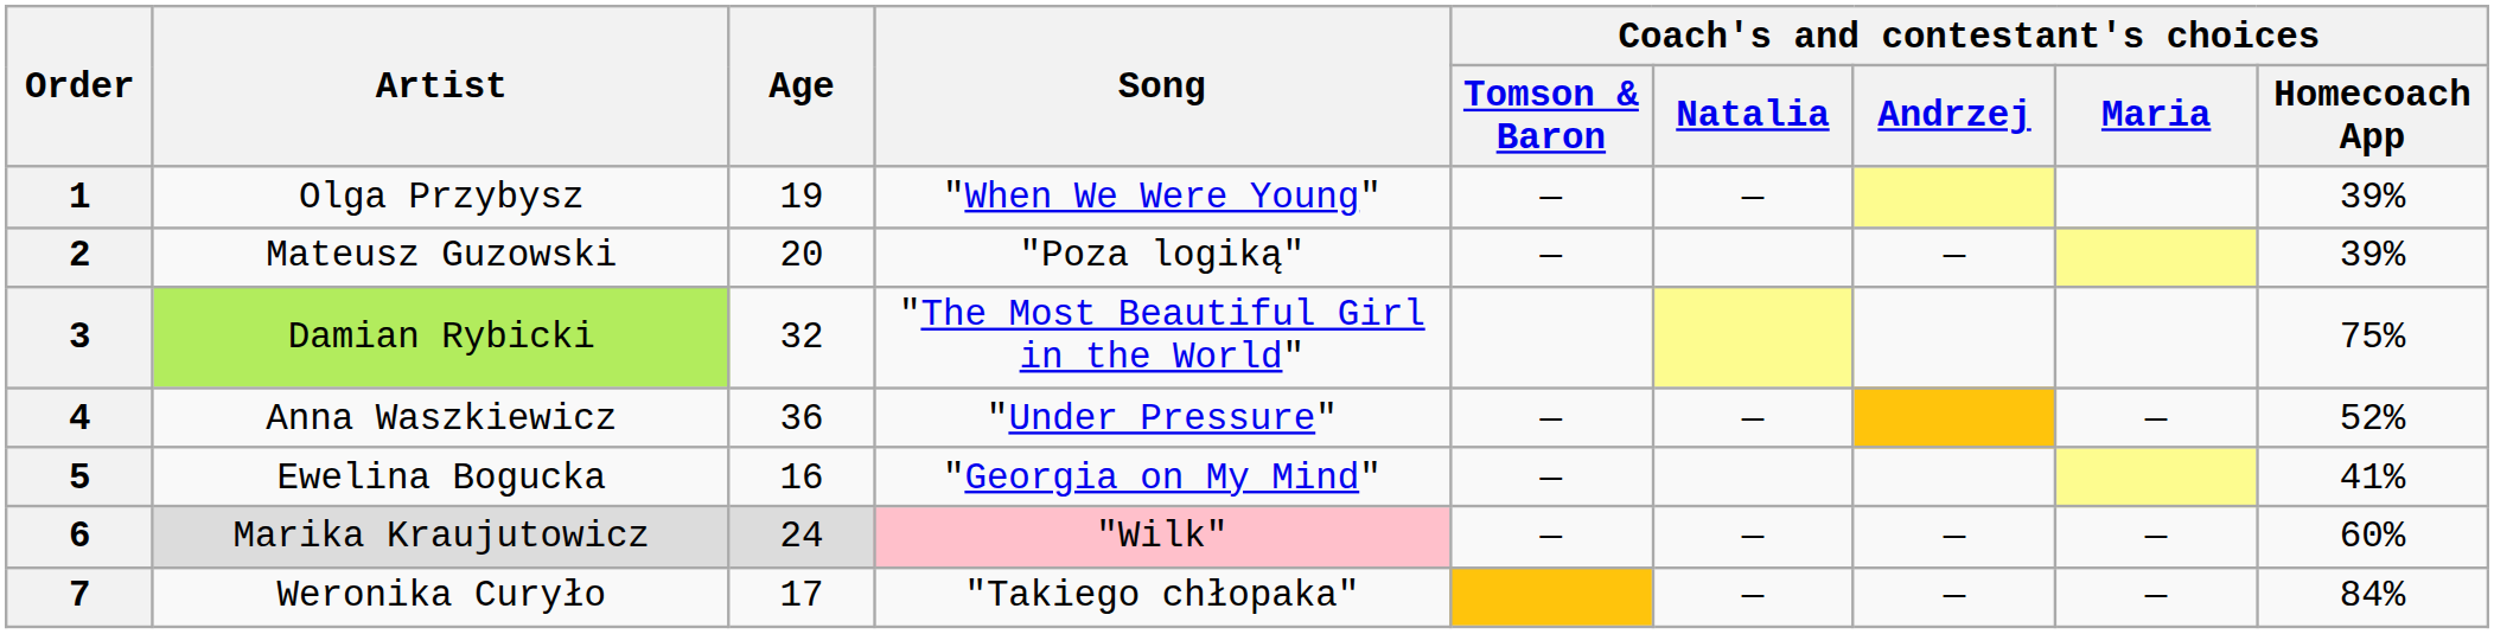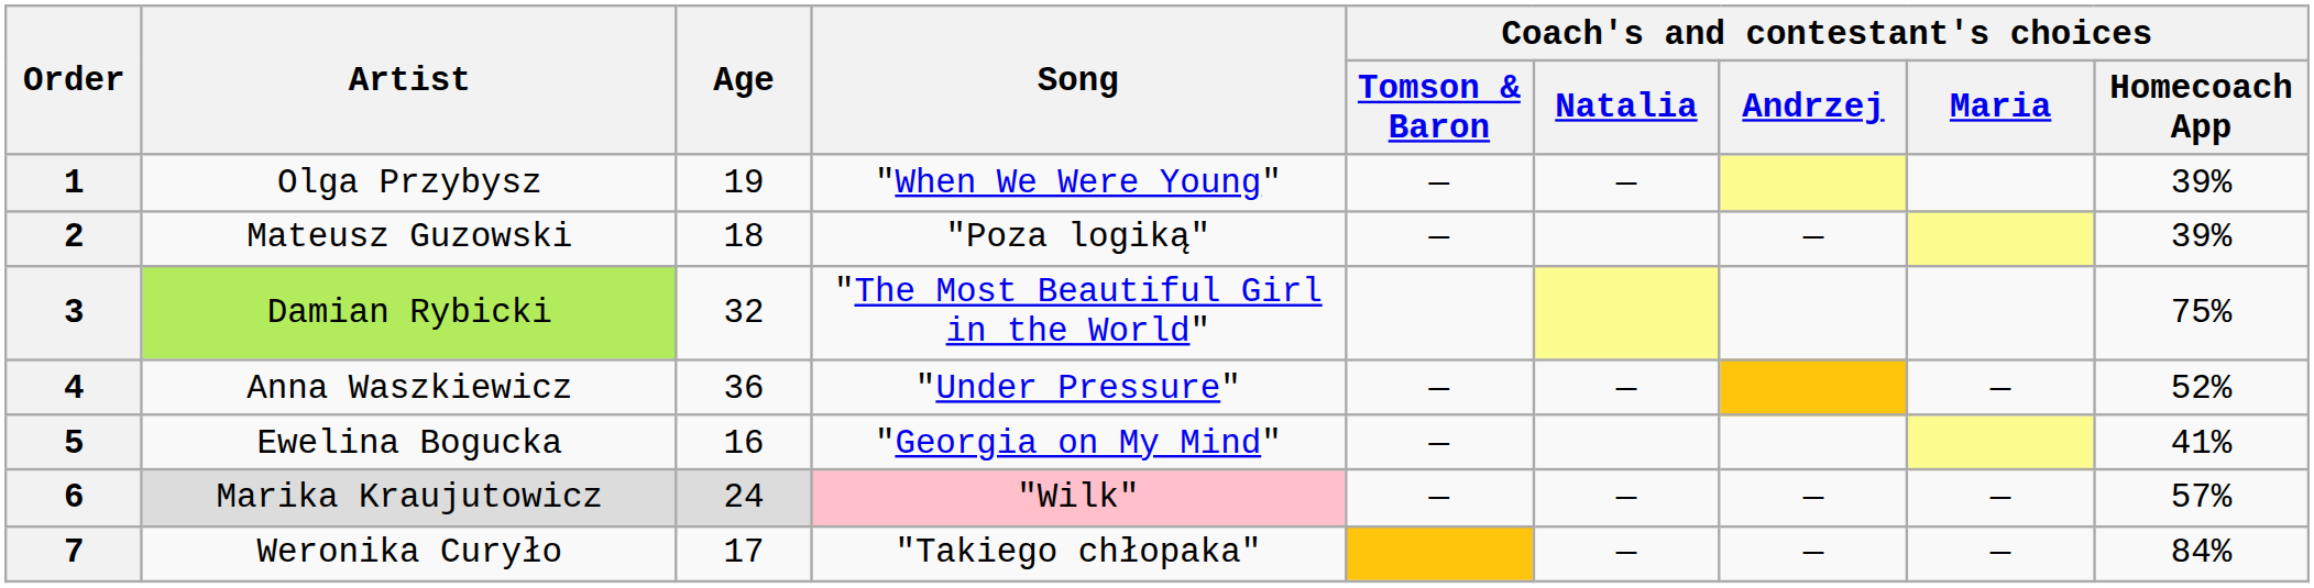2 | Age: 20 -> 18
6 | Coach's and contestant's choices / Homecoach App: 60% -> 57%
